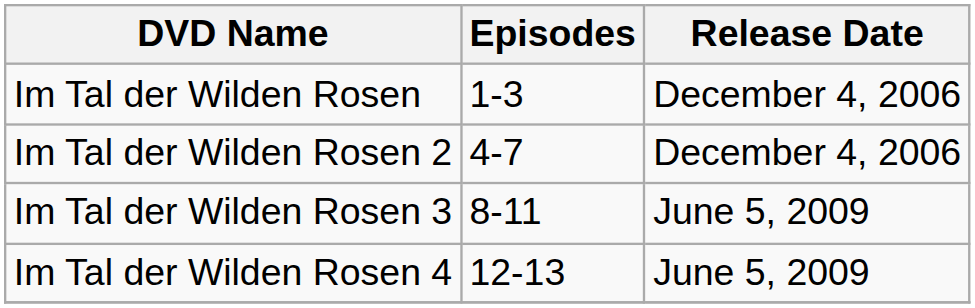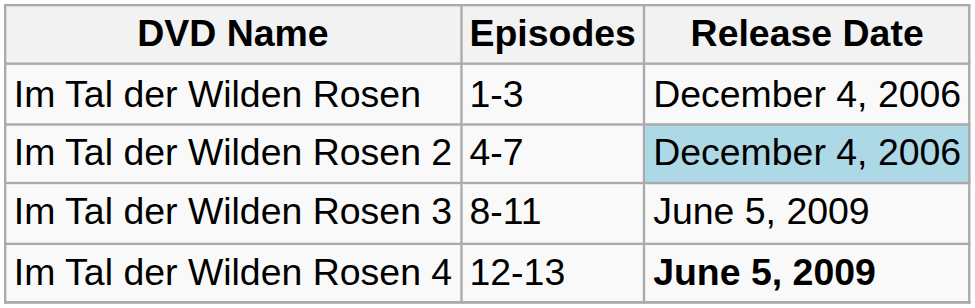Im Tal der Wilden Rosen 2 | Release Date: no background -> lightblue background
Im Tal der Wilden Rosen 4 | Release Date: normal -> bold
